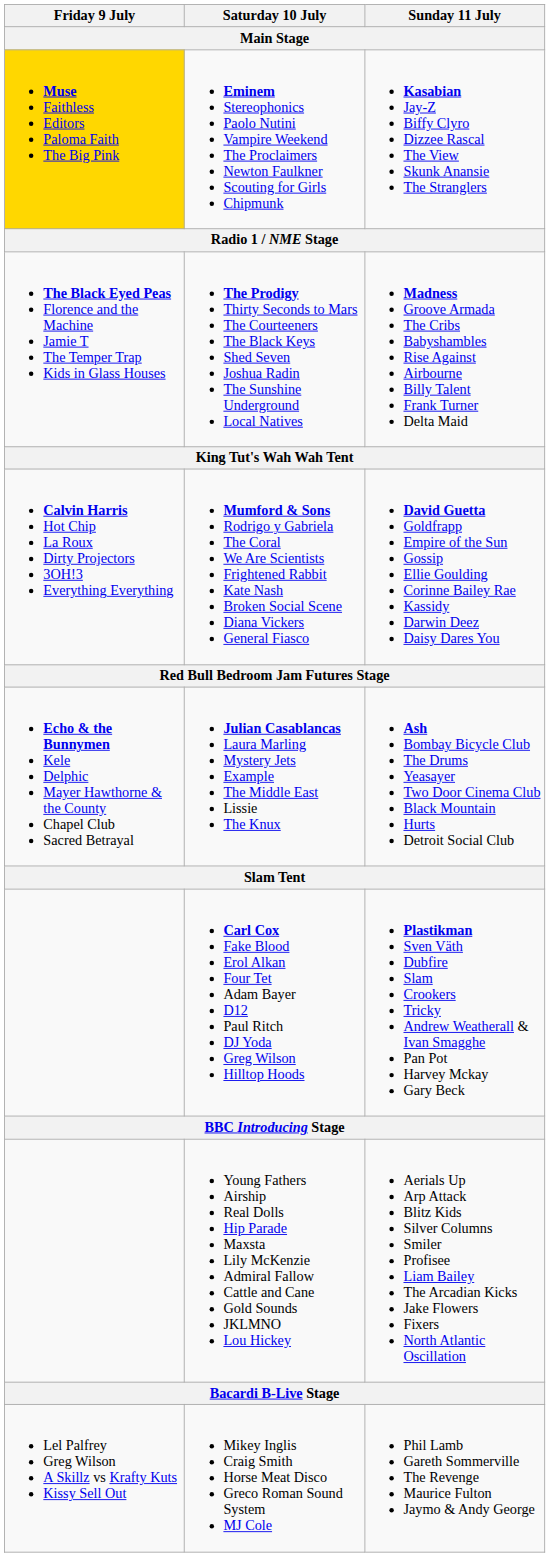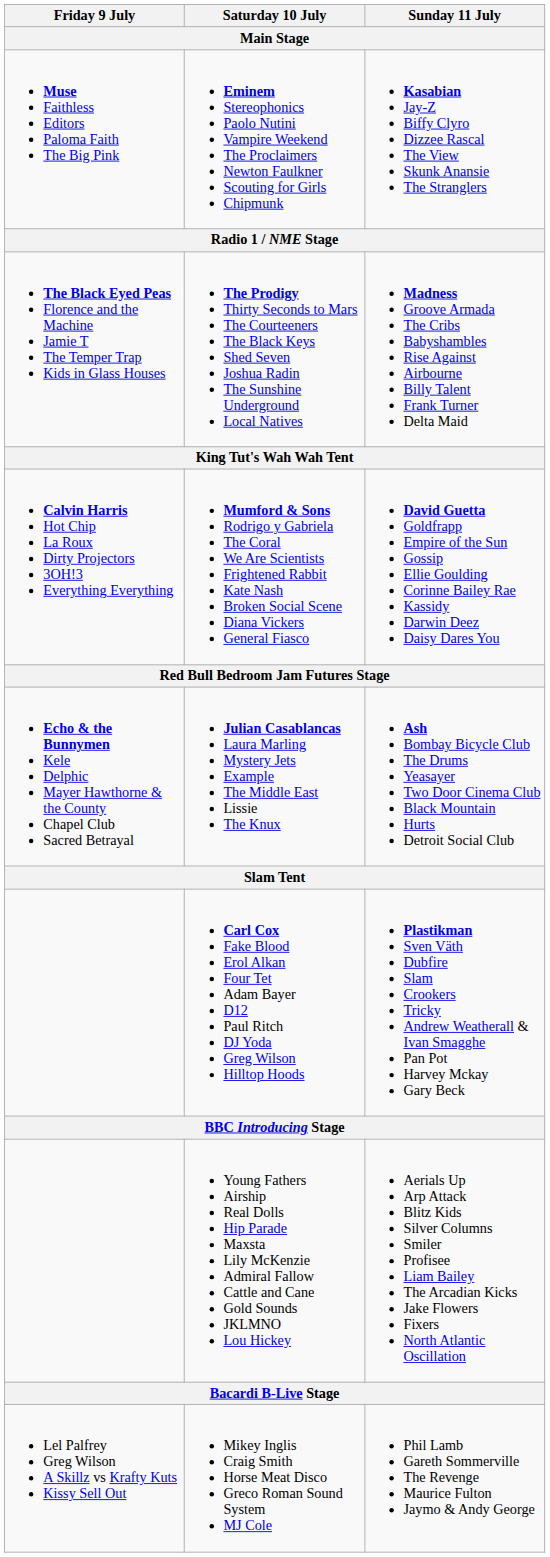row 3 | Friday 9 July: gold background -> no background
